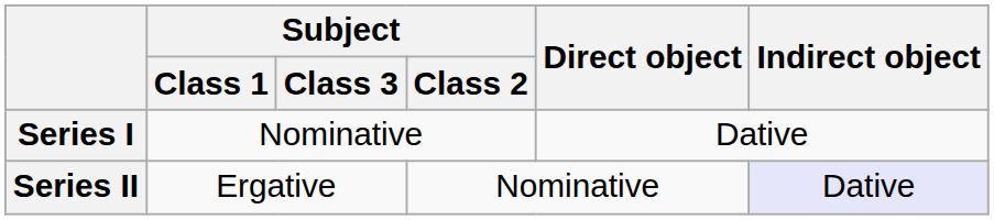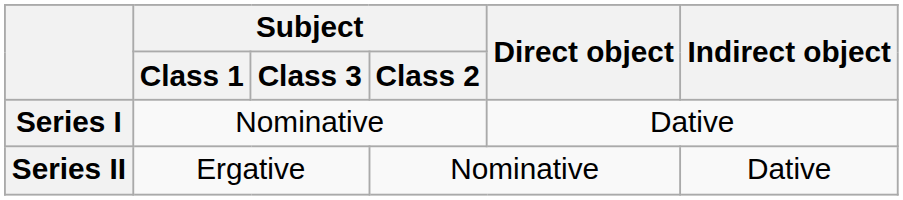Series II | Indirect object: lavender background -> no background
